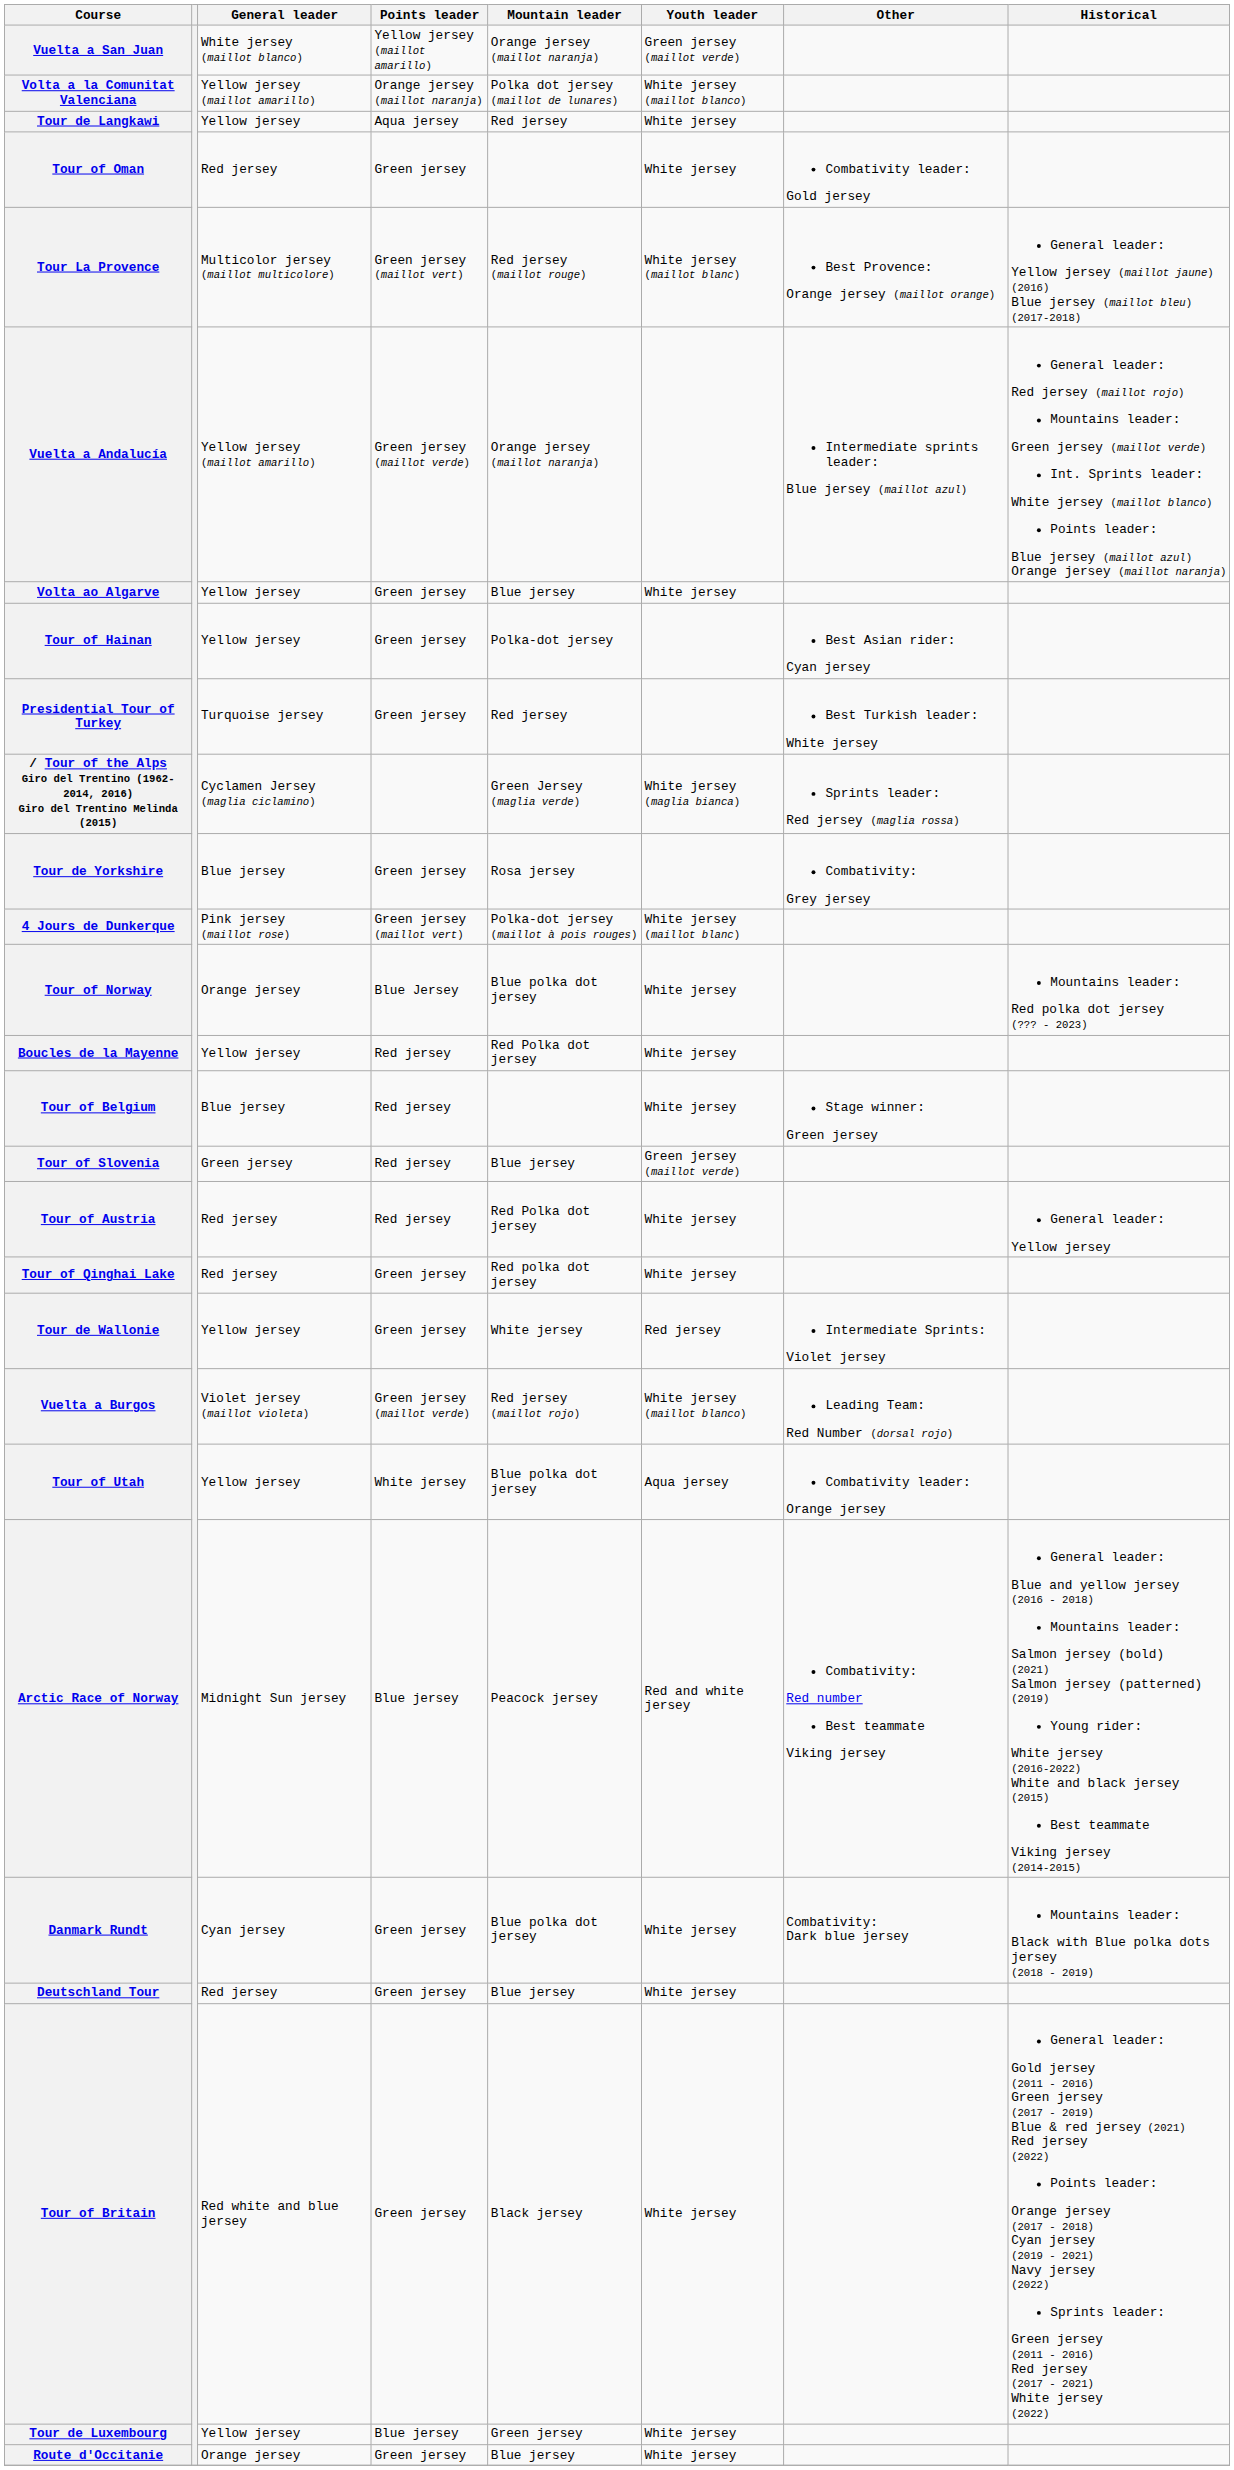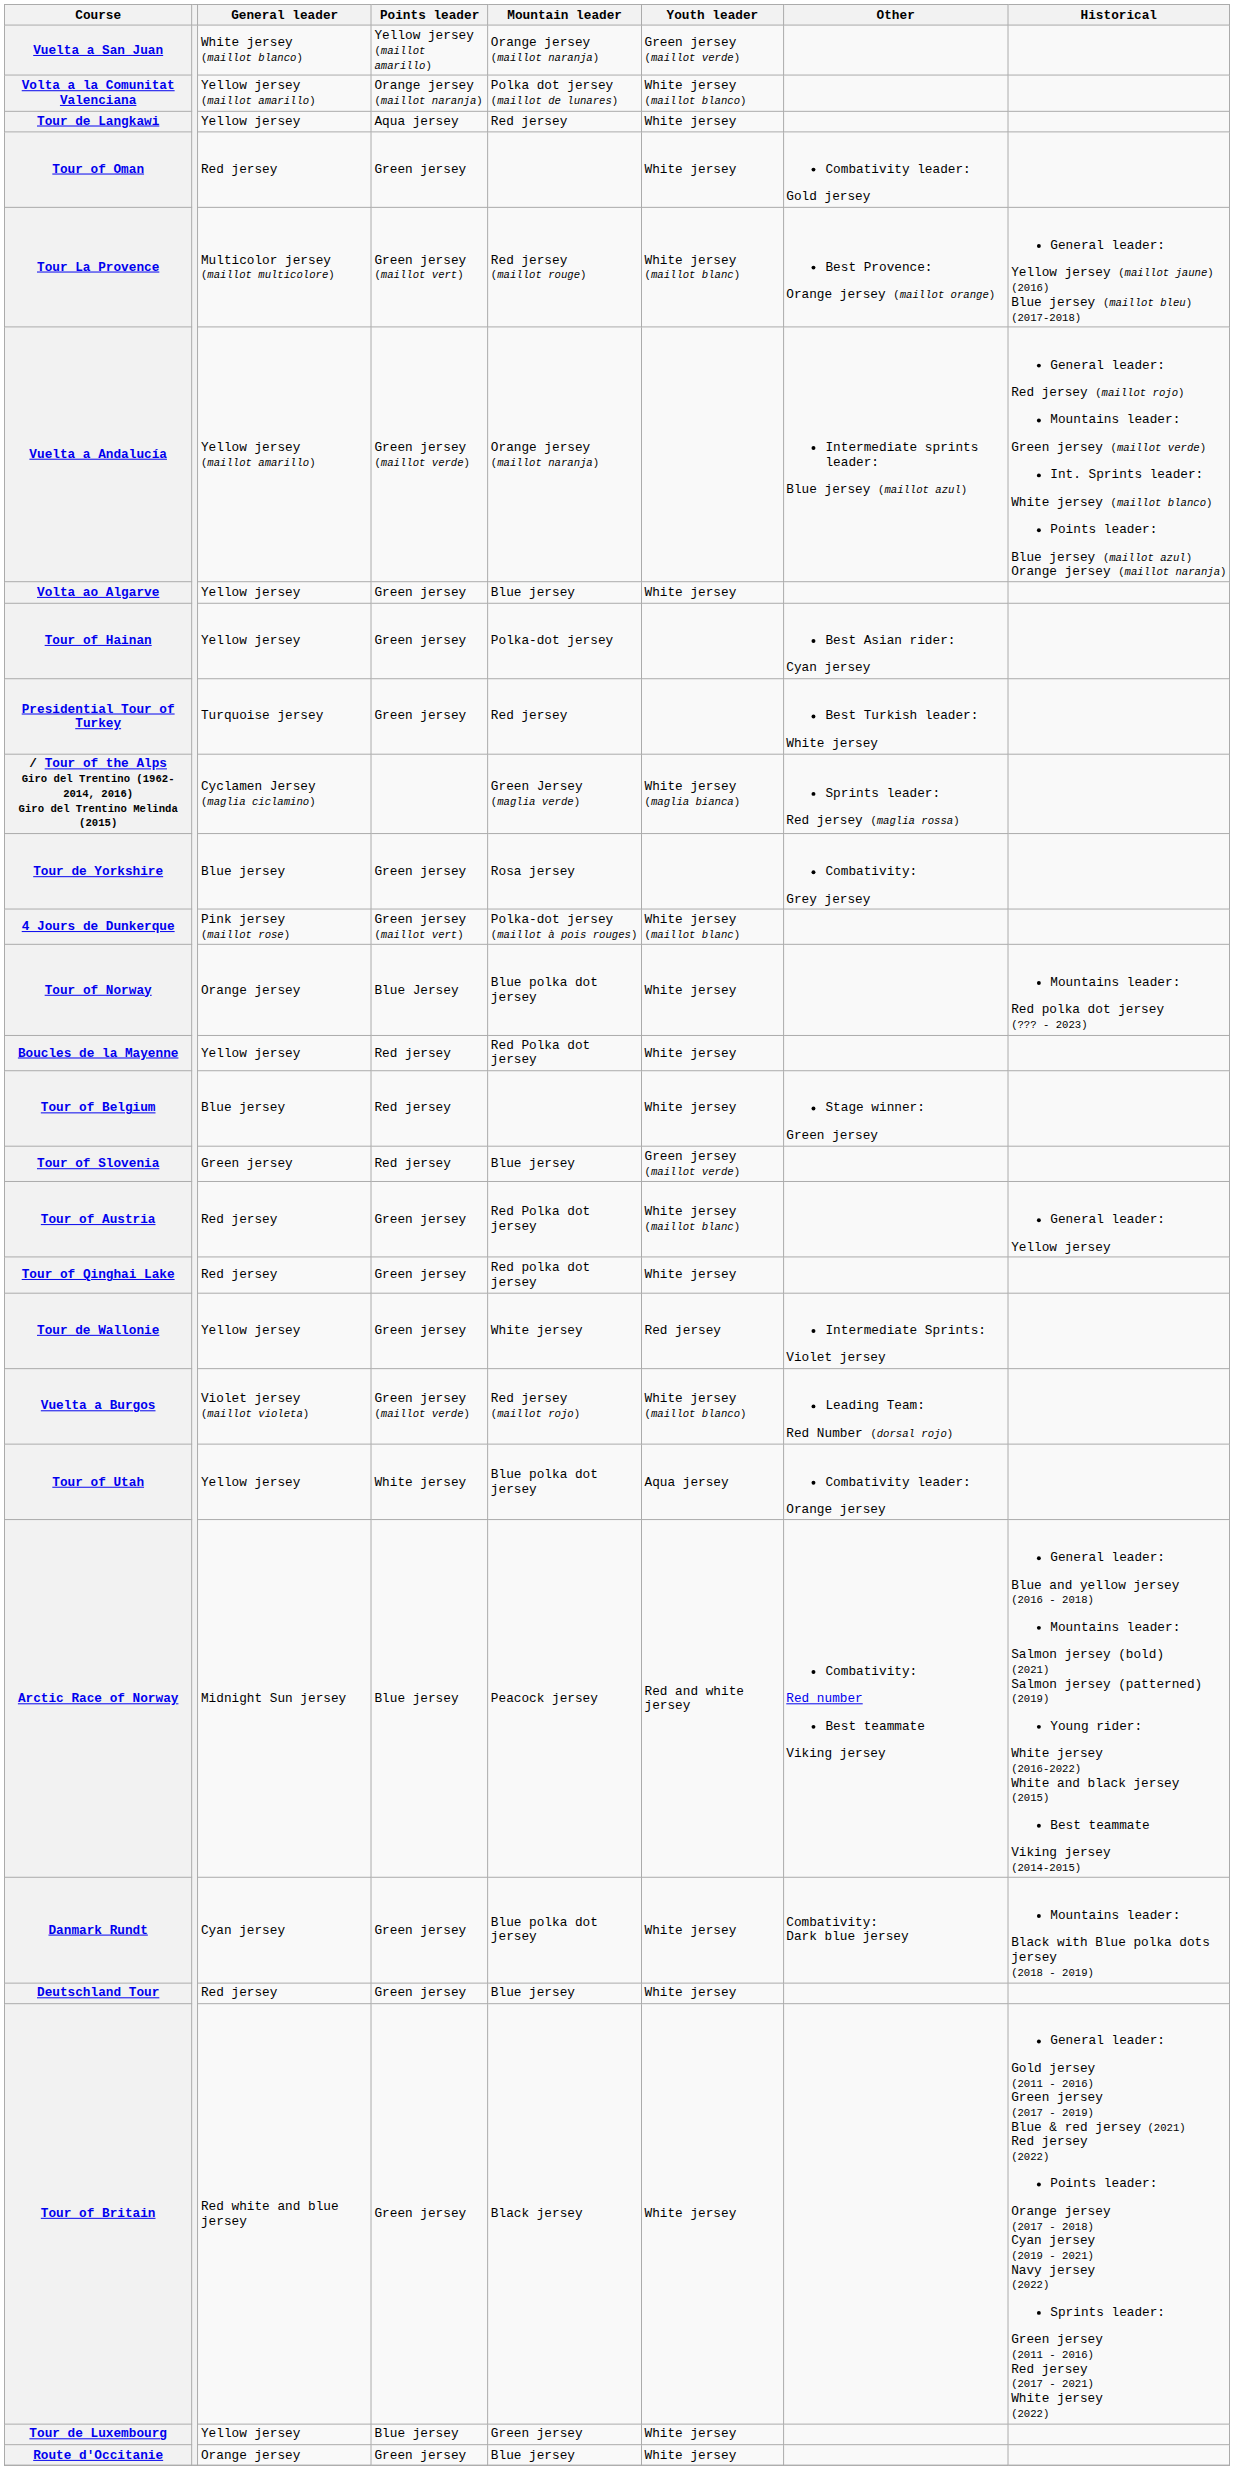Tour of Austria | Points leader: Red jersey -> Green jersey
Tour of Austria | Youth leader: White jersey -> White jersey (maillot blanc)
